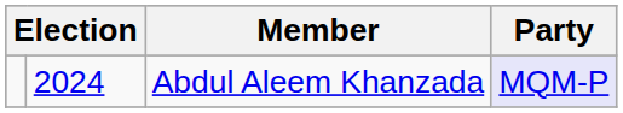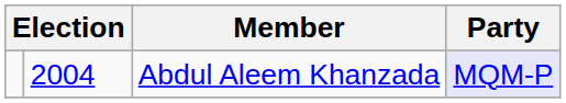Abdul Aleem Khanzada | column 2: 2024 -> 2004
